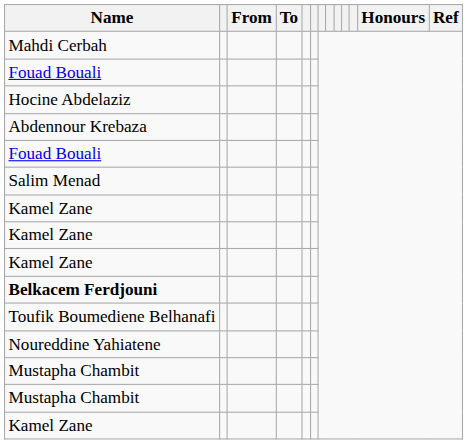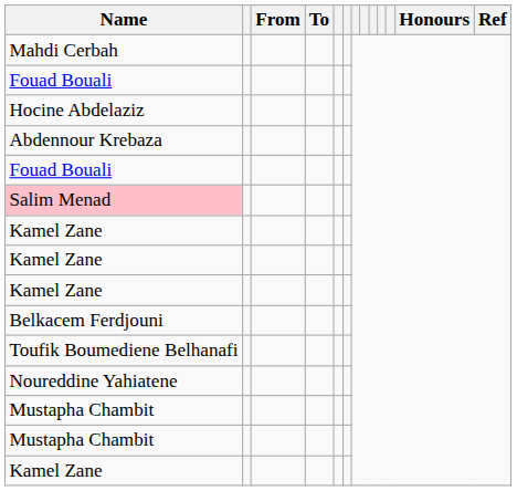Salim Menad | Name: no background -> pink background
Belkacem Ferdjouni | Name: bold -> normal
